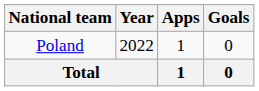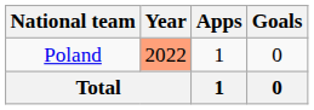Poland | Year: no background -> lightsalmon background
